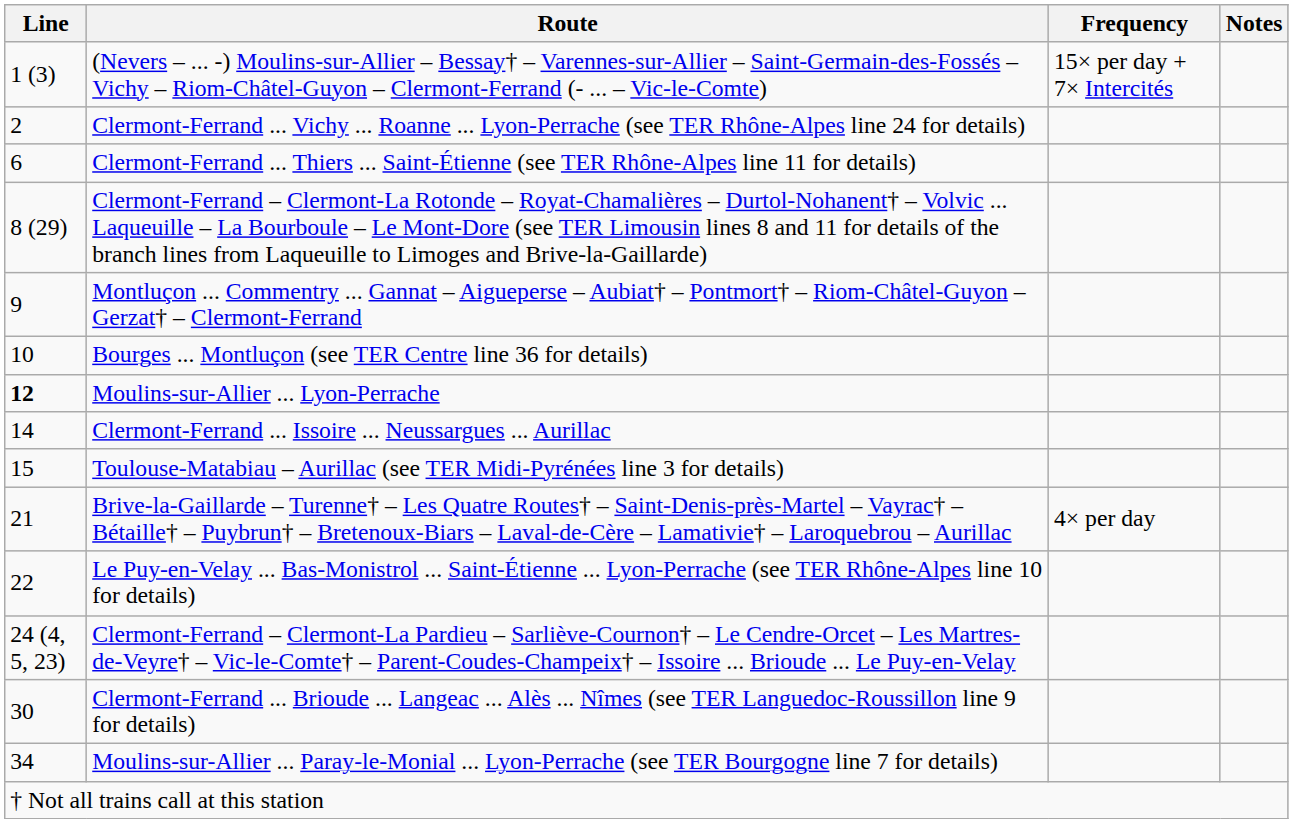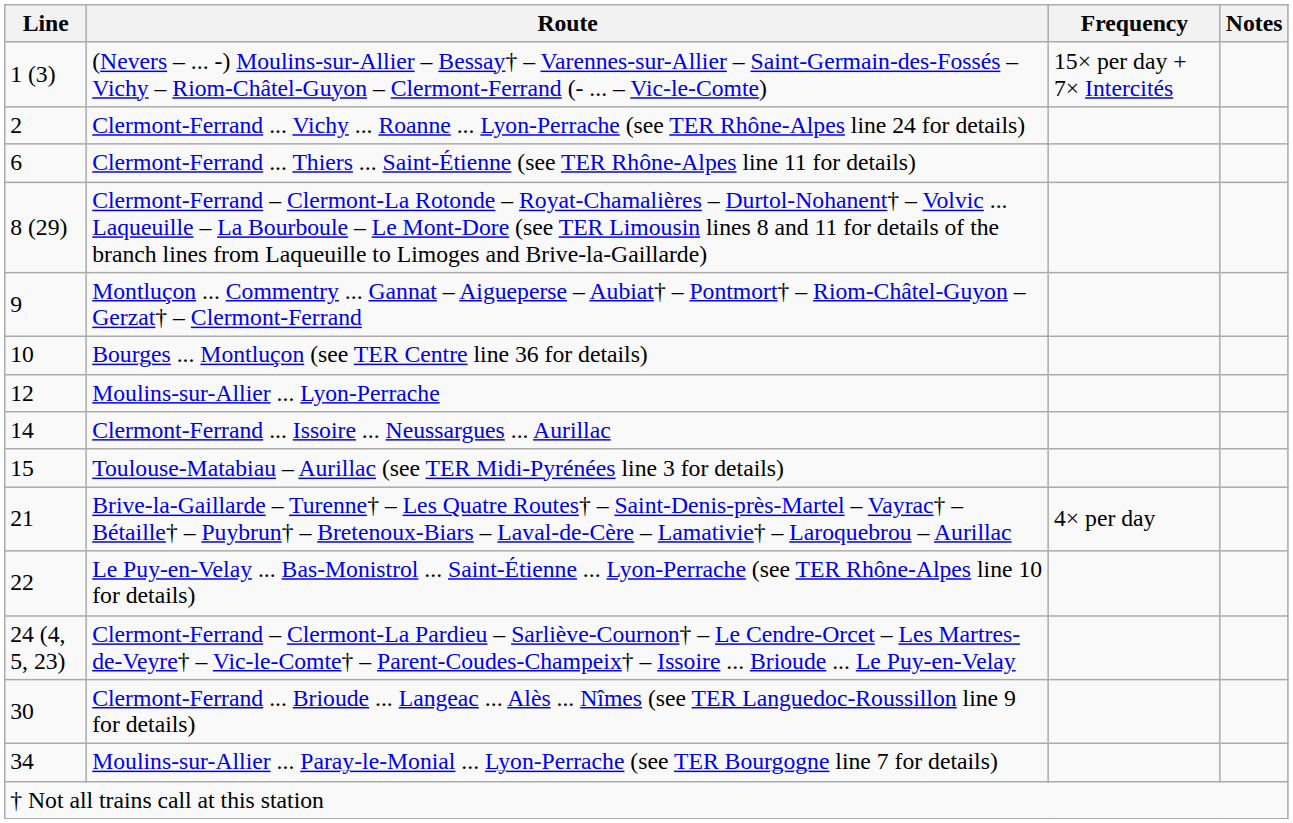Moulins-sur-Allier ... Lyon-Perrache | Line: bold -> normal
